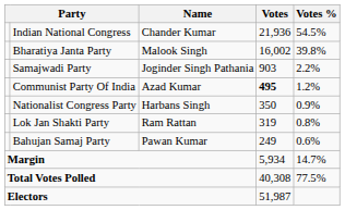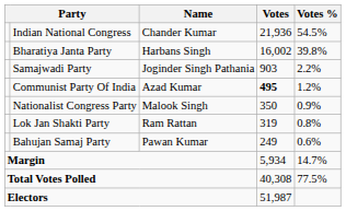Bharatiya Janta Party | Name: Malook Singh -> Harbans Singh
Nationalist Congress Party | Name: Harbans Singh -> Malook Singh
